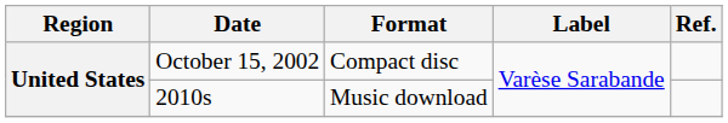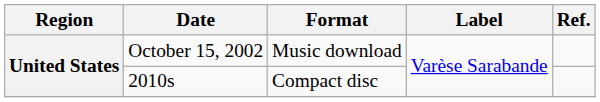October 15, 2002 | Format: Compact disc -> Music download
2010s | Format: Music download -> Compact disc
